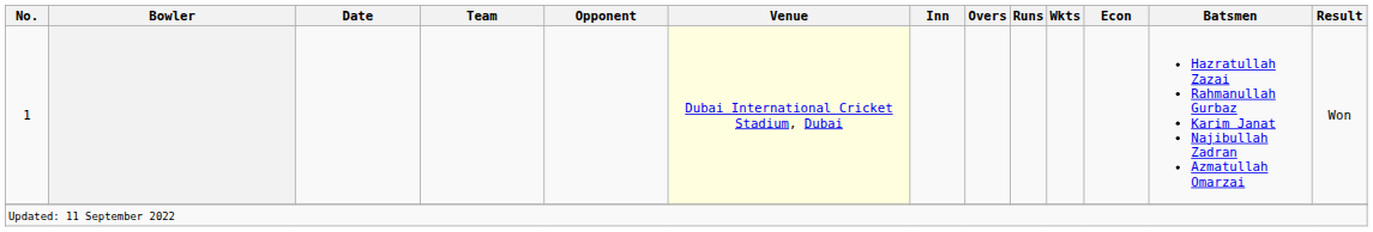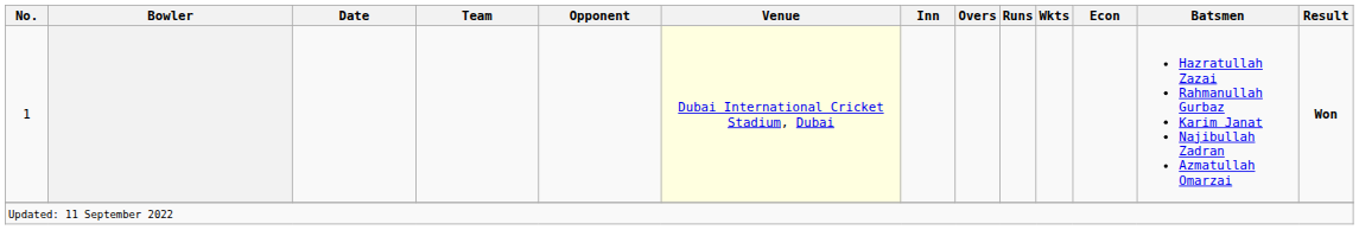1 | Result: normal -> bold
